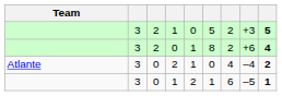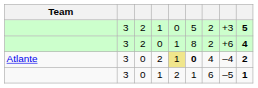row 4 | column 5: no background -> khaki background
row 4 | column 6: normal -> bold
